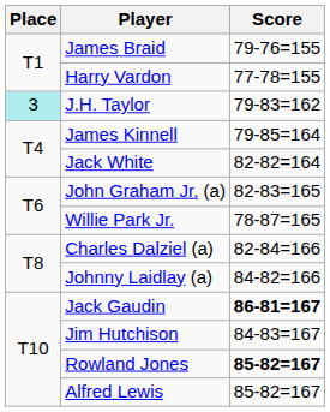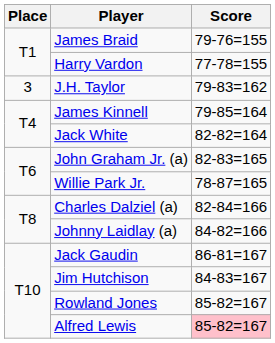J.H. Taylor | Place: paleturquoise background -> no background
Jack Gaudin | Score: bold -> normal
Rowland Jones | Score: bold -> normal
Alfred Lewis | Score: no background -> pink background
